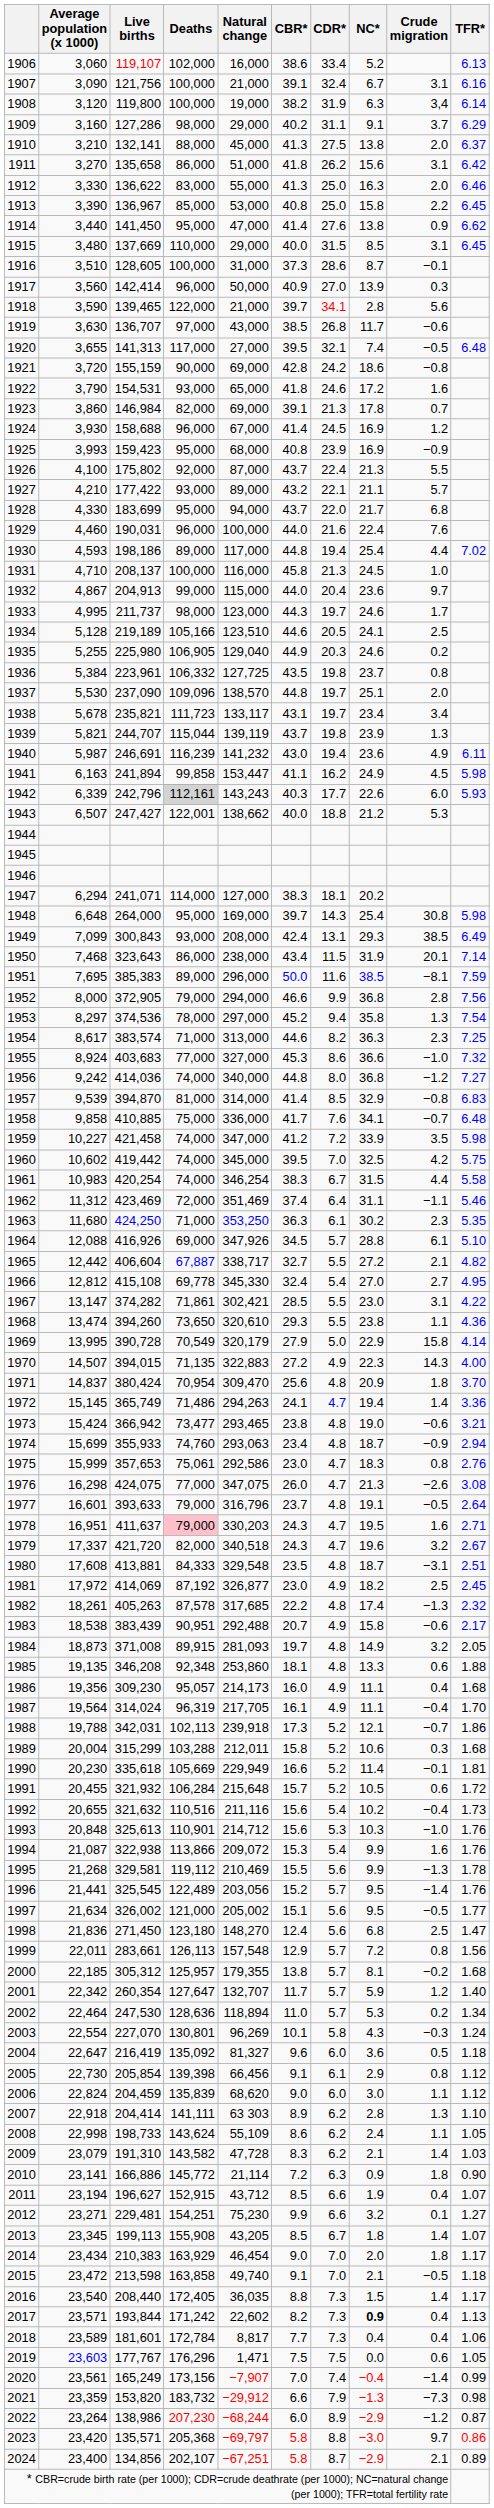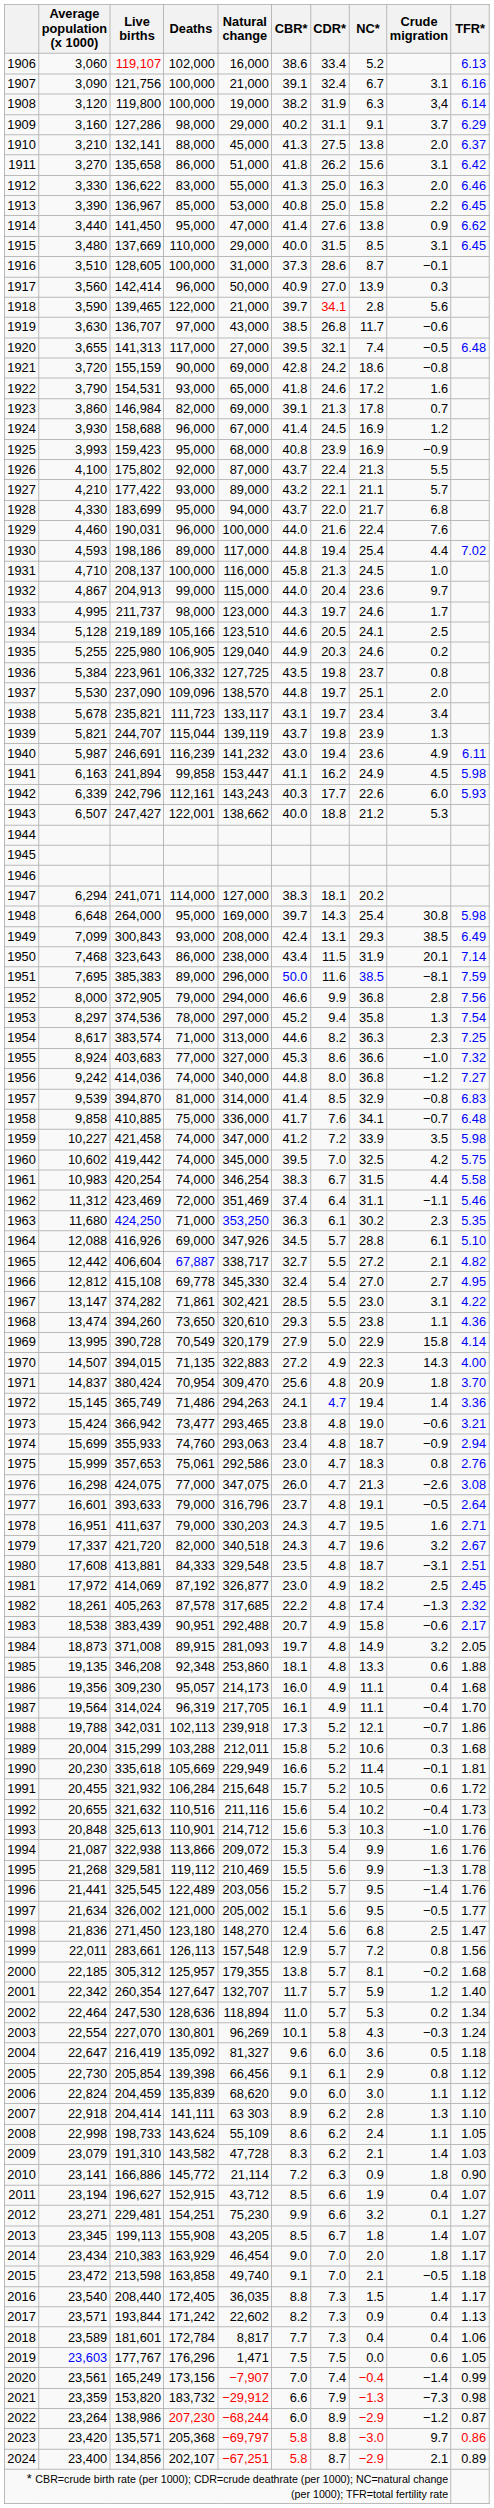1942 | Deaths: lightgrey background -> no background
1978 | Deaths: pink background -> no background
2017 | NC*: bold -> normal
